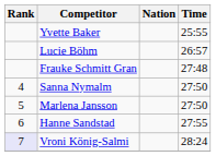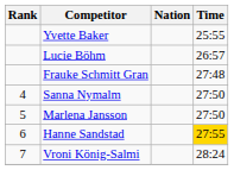Hanne Sandstad | Time: no background -> gold background
Vroni König-Salmi | Rank: lavender background -> no background
